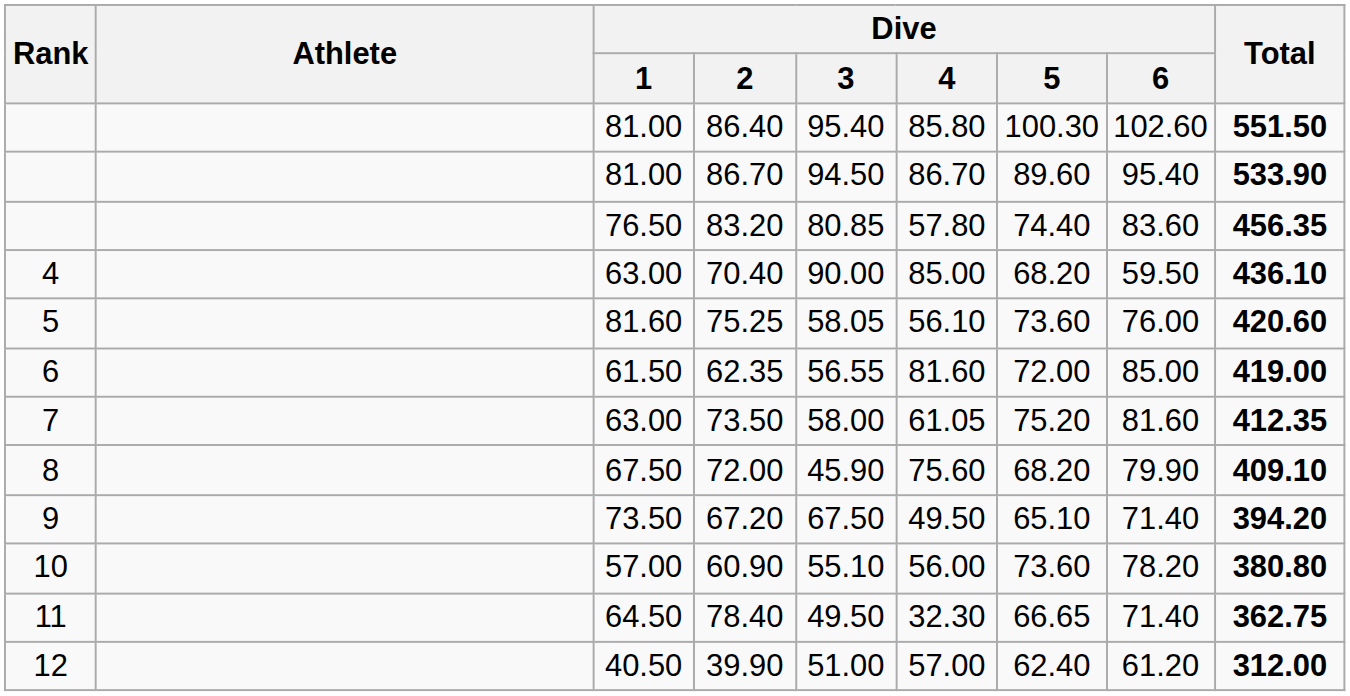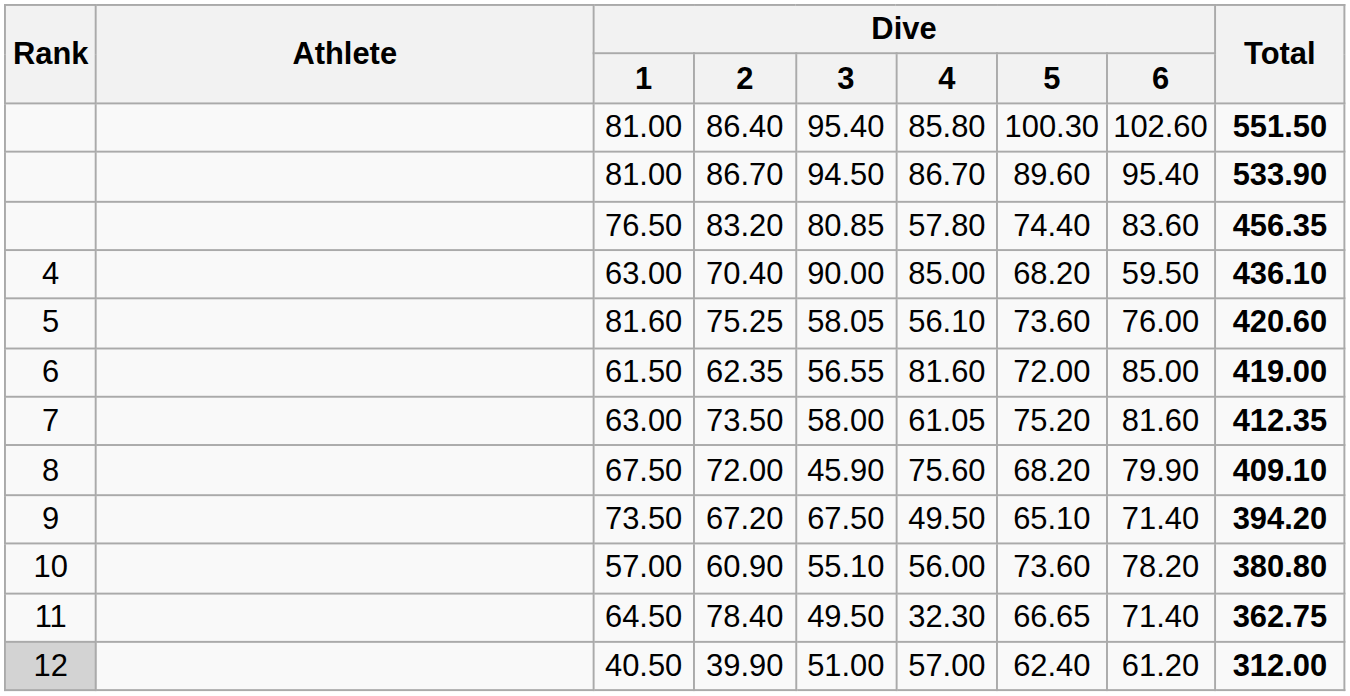39.90 | Rank: no background -> lightgrey background
